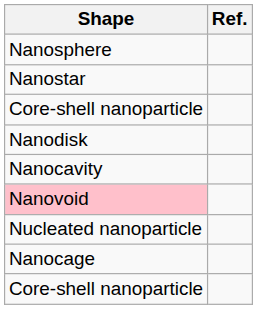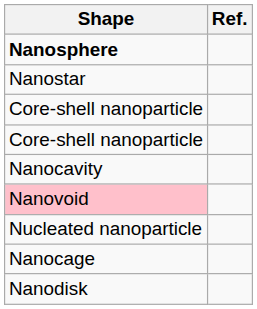row 2 | Shape: normal -> bold
row 5 | Shape: Nanodisk -> Core-shell nanoparticle
row 10 | Shape: Core-shell nanoparticle -> Nanodisk
